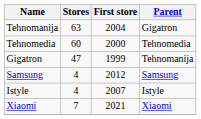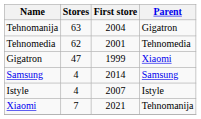row 3 | Stores: 60 -> 62
row 3 | First store: 2000 -> 2001
row 4 | Parent: Tehnomanija -> Xiaomi
row 5 | First store: 2012 -> 2014
row 7 | Parent: Xiaomi -> Tehnomanija
